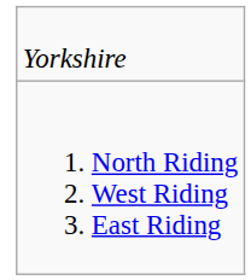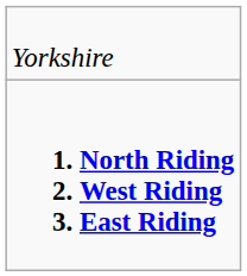row 2 | column 1: normal -> bold
